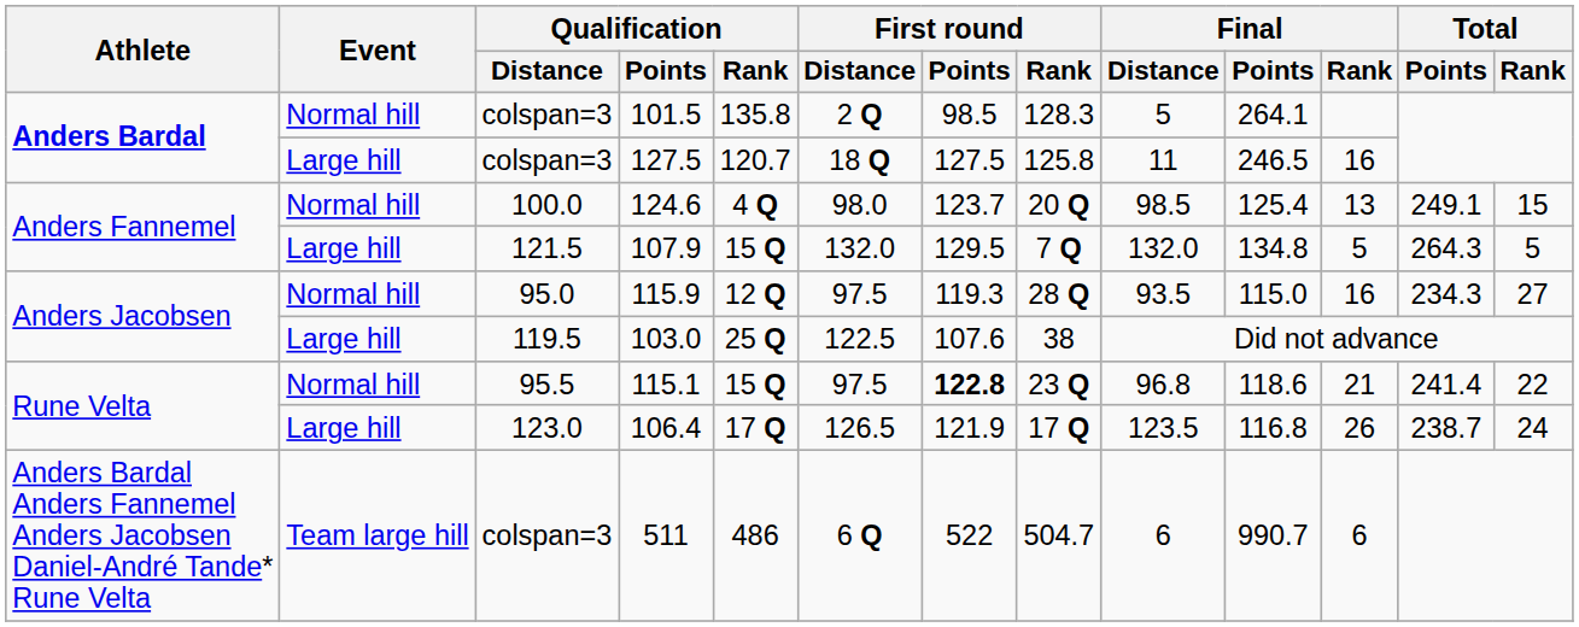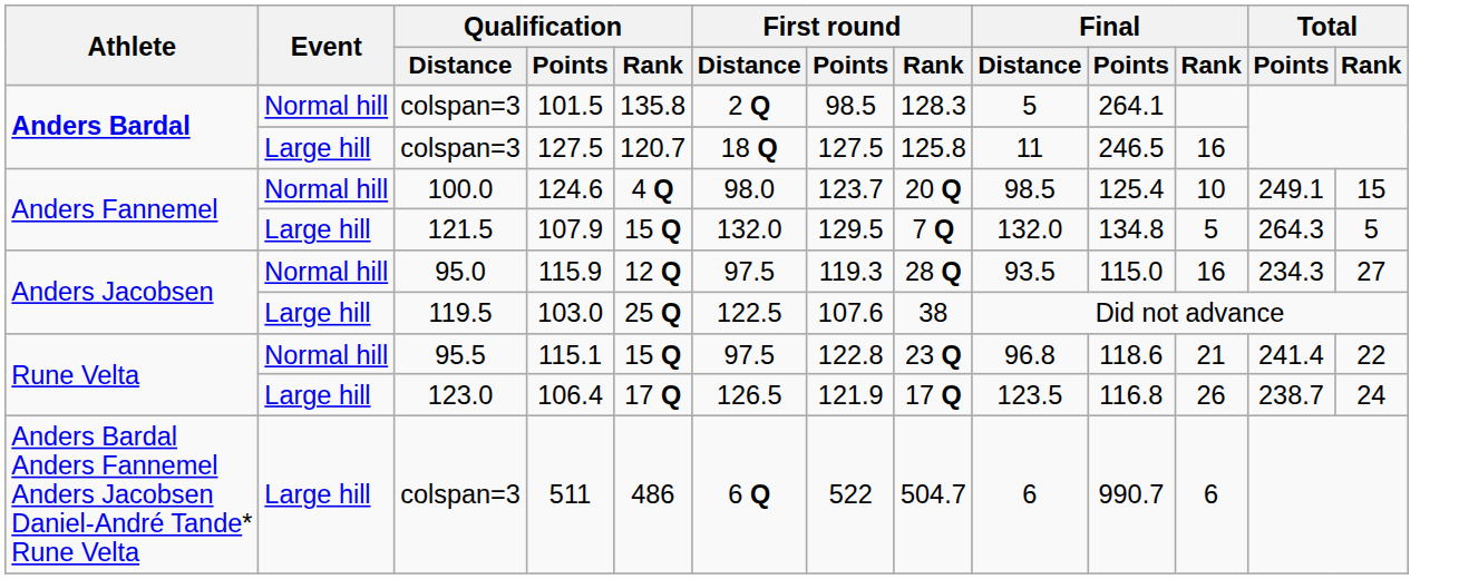124.6 | Final / Rank: 13 -> 10
115.1 | First round / Points: bold -> normal
511 | Event: Team large hill -> Large hill
